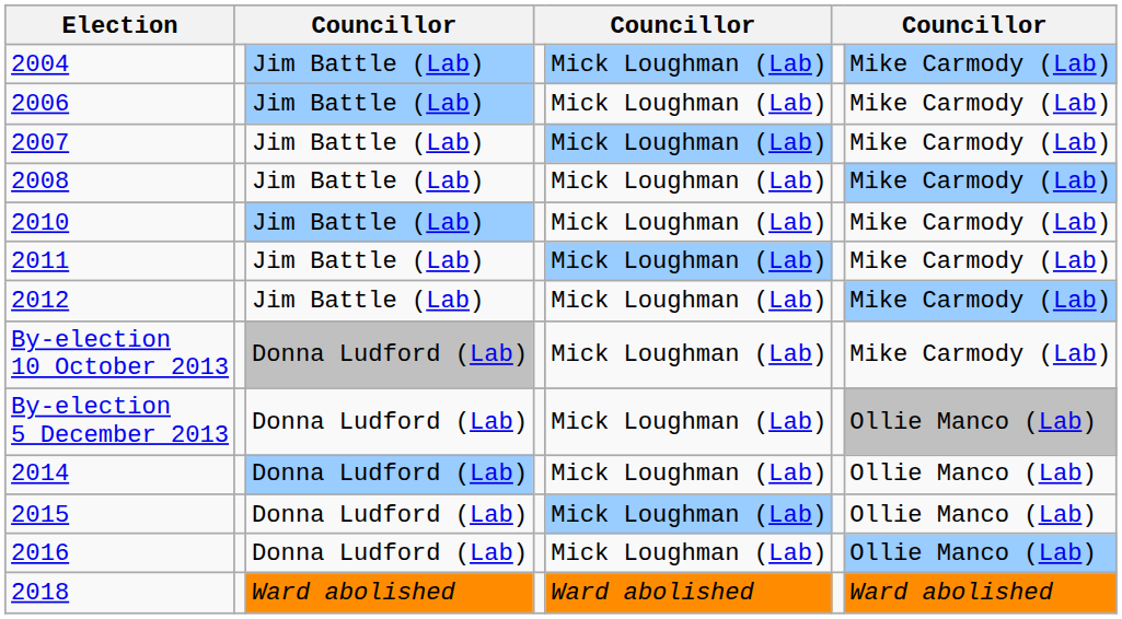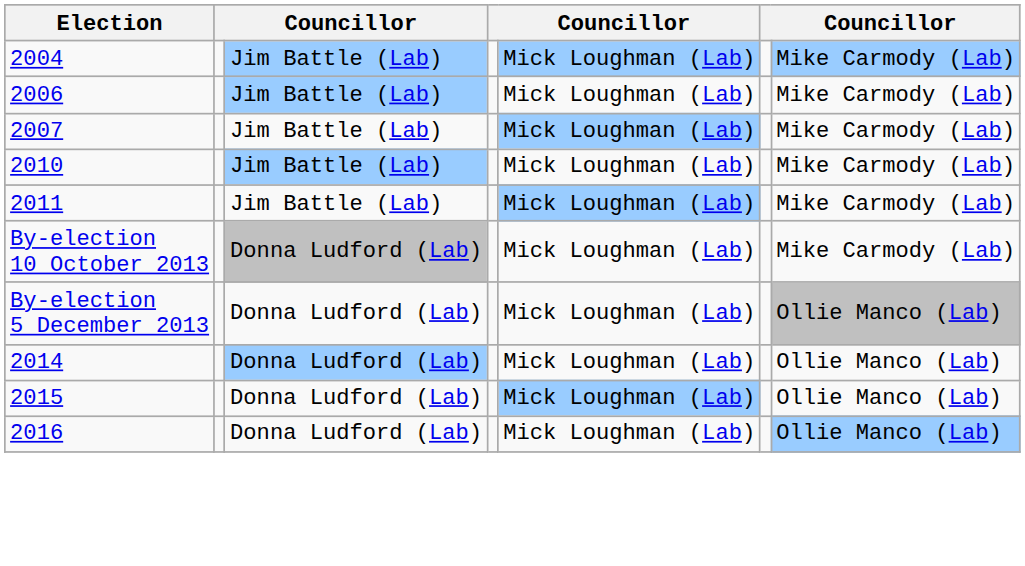- row: 2008 | Jim Battle (Lab) | Mick Loughman (Lab) | Mike Carmody (Lab)
- row: 2012 | Jim Battle (Lab) | Mick Loughman (Lab) | Mike Carmody (Lab)
- row: 2018 | Ward abolished | Ward abolished | Ward abolished
